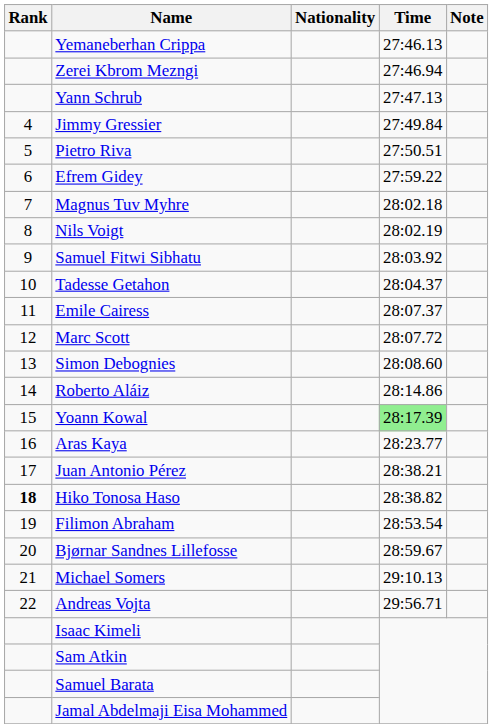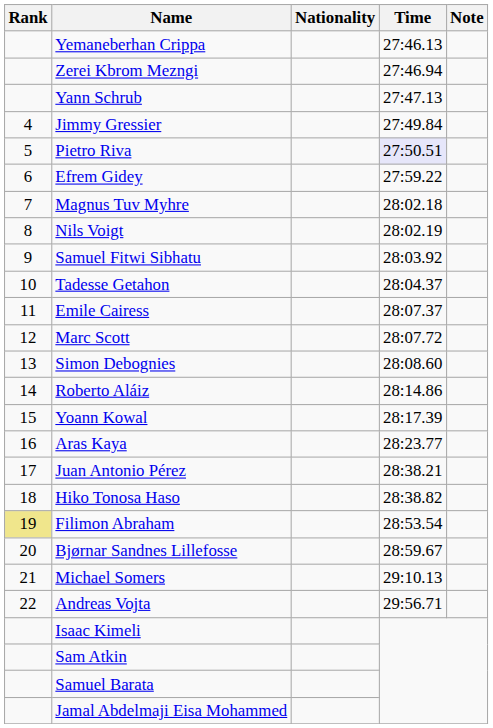Pietro Riva | Time: no background -> lavender background
Yoann Kowal | Time: lightgreen background -> no background
Hiko Tonosa Haso | Rank: bold -> normal
Filimon Abraham | Rank: no background -> khaki background
